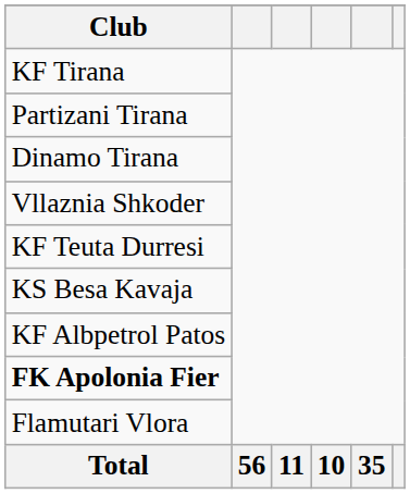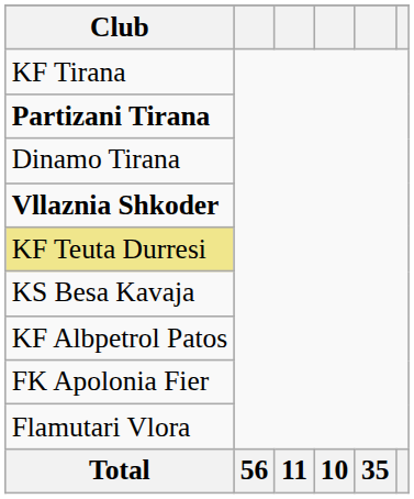Partizani Tirana | Club: normal -> bold
Vllaznia Shkoder | Club: normal -> bold
KF Teuta Durresi | Club: no background -> khaki background
FK Apolonia Fier | Club: bold -> normal
